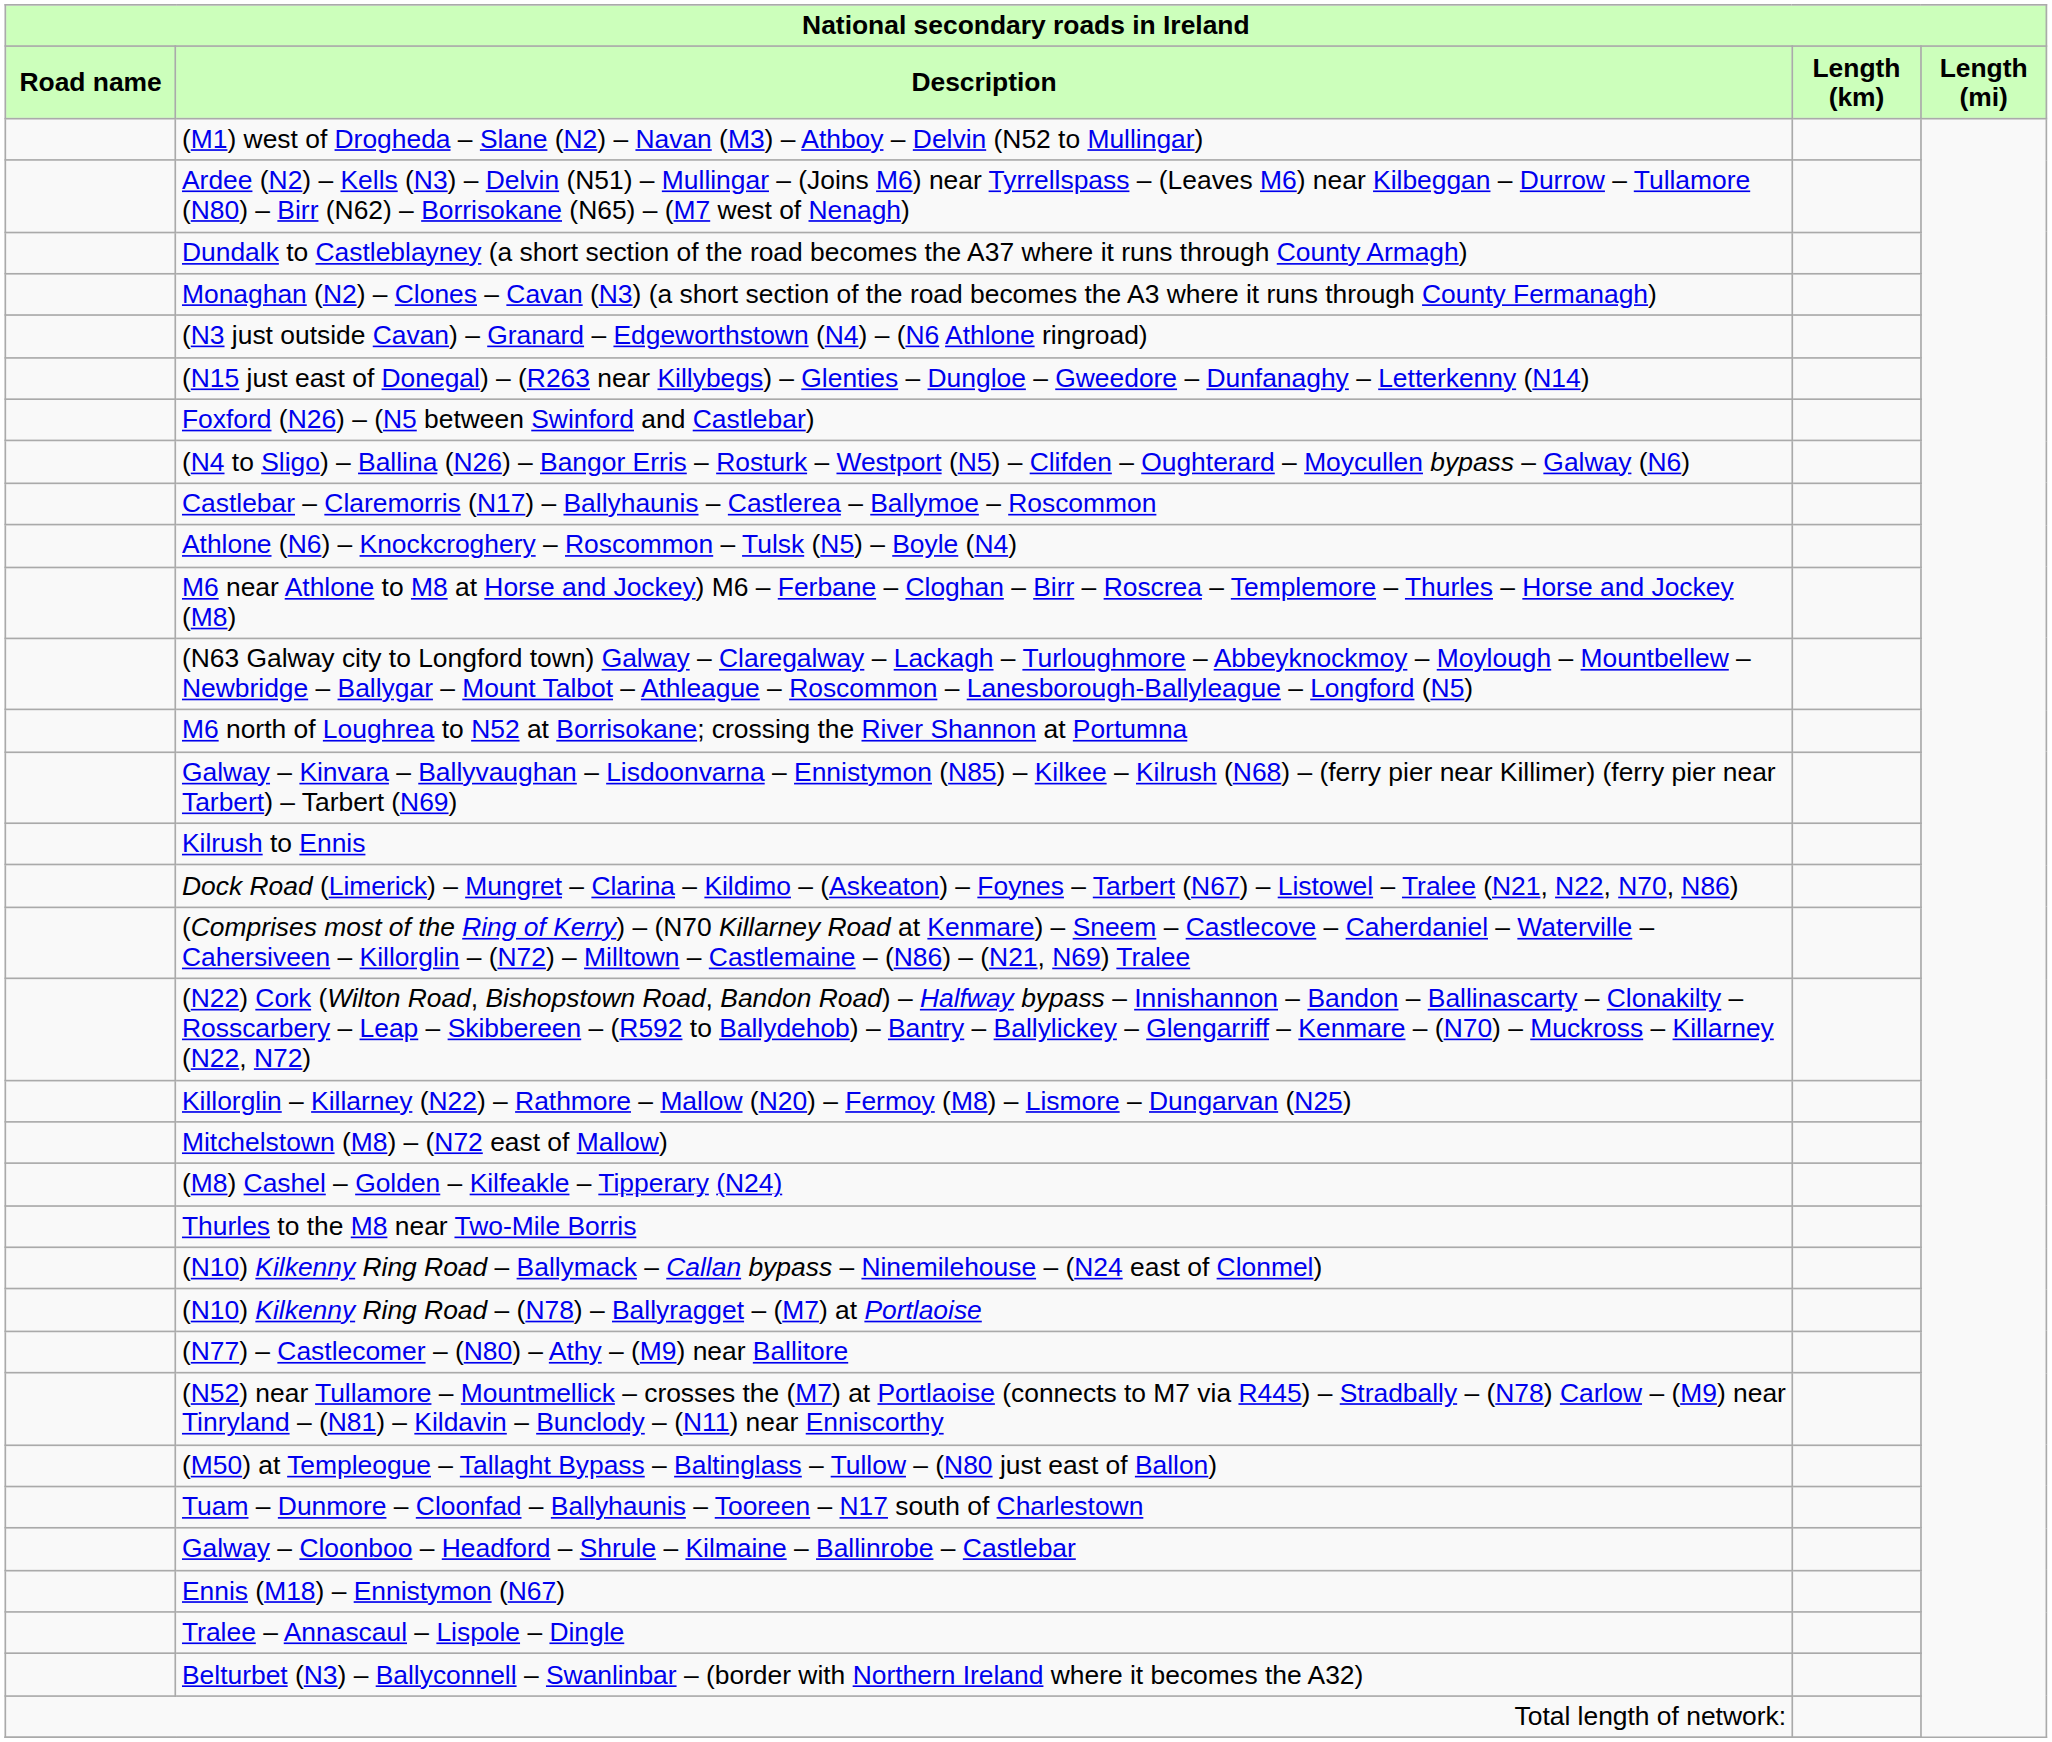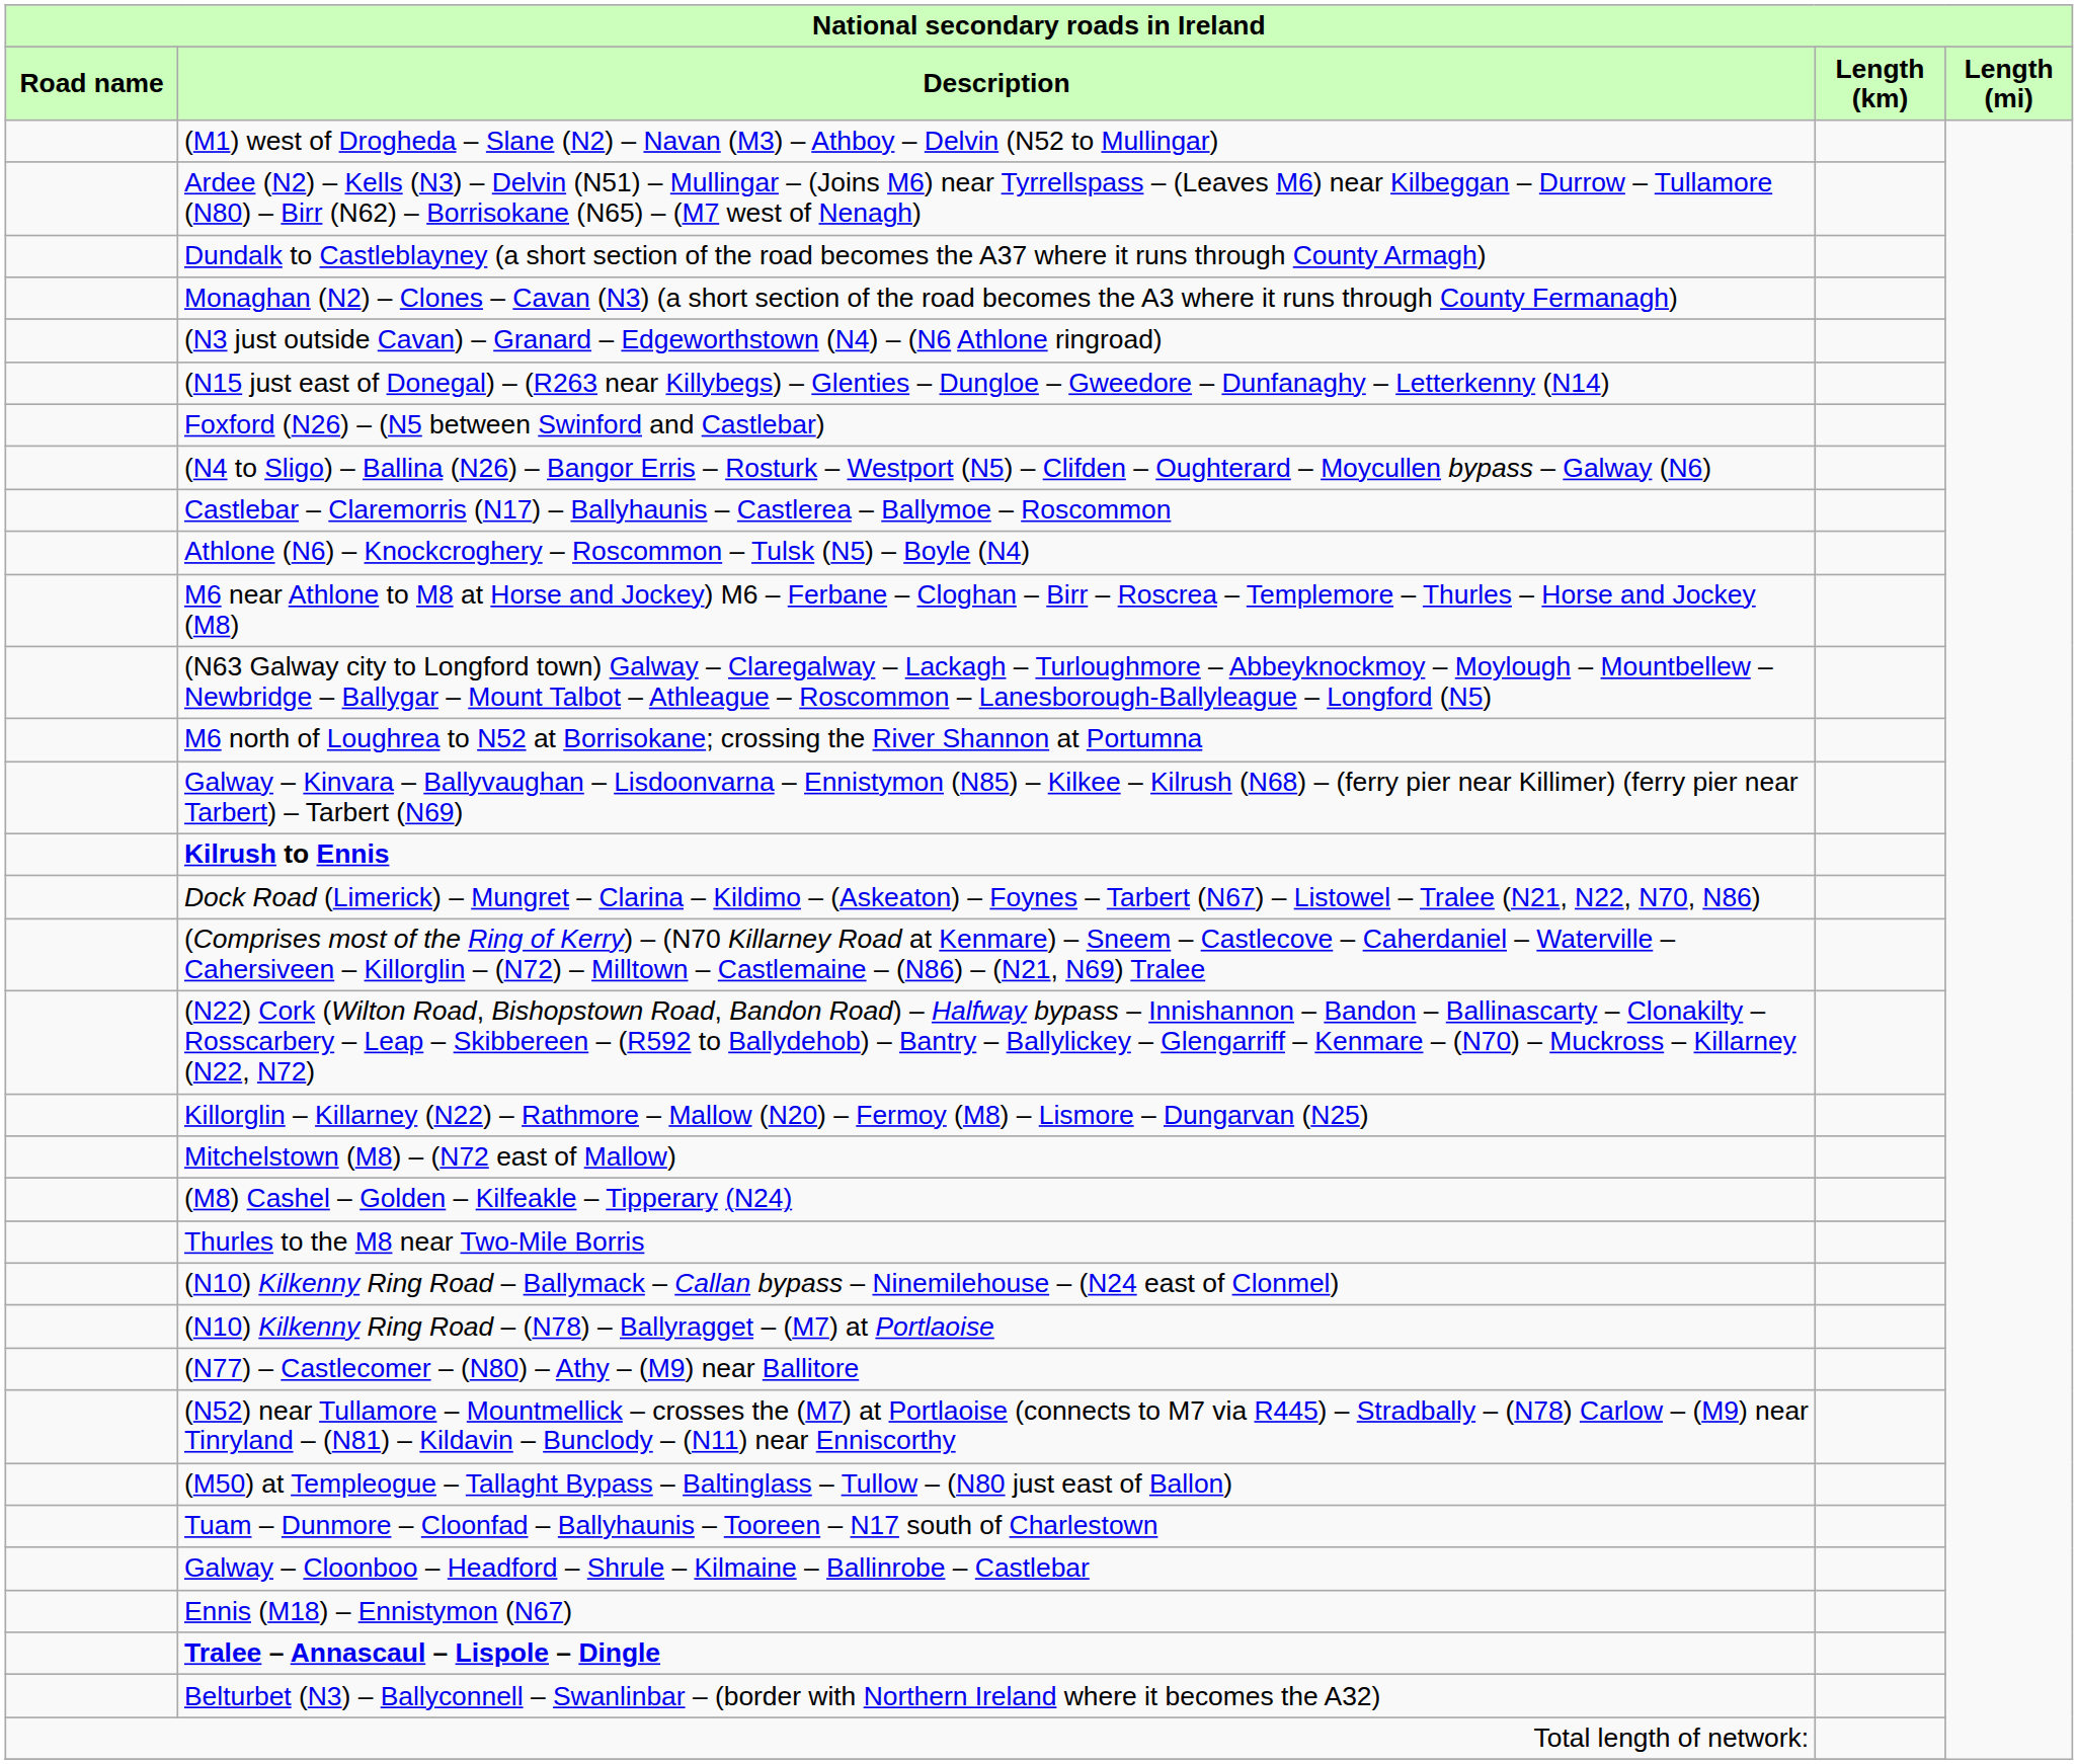Kilrush to Ennis | Description: normal -> bold
Tralee – Annascaul – Lispole – Dingle | Description: normal -> bold
